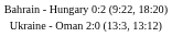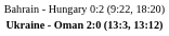row 2 | column 1: normal -> bold
